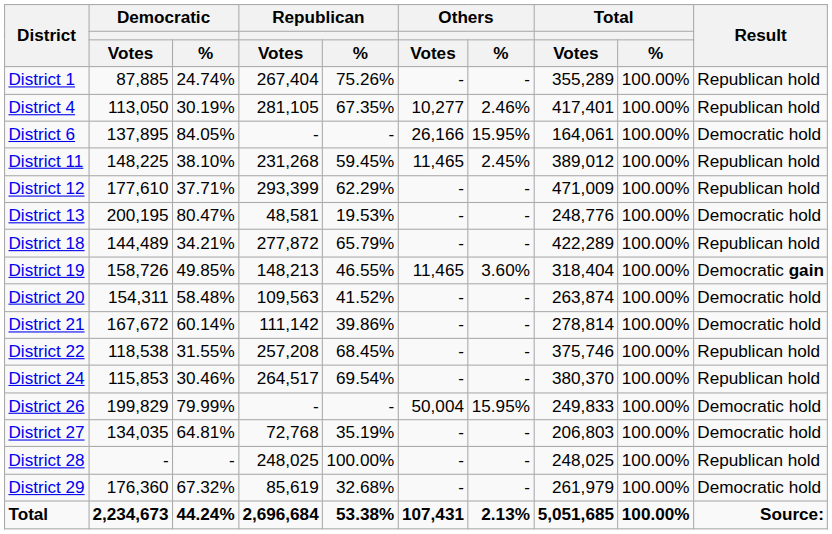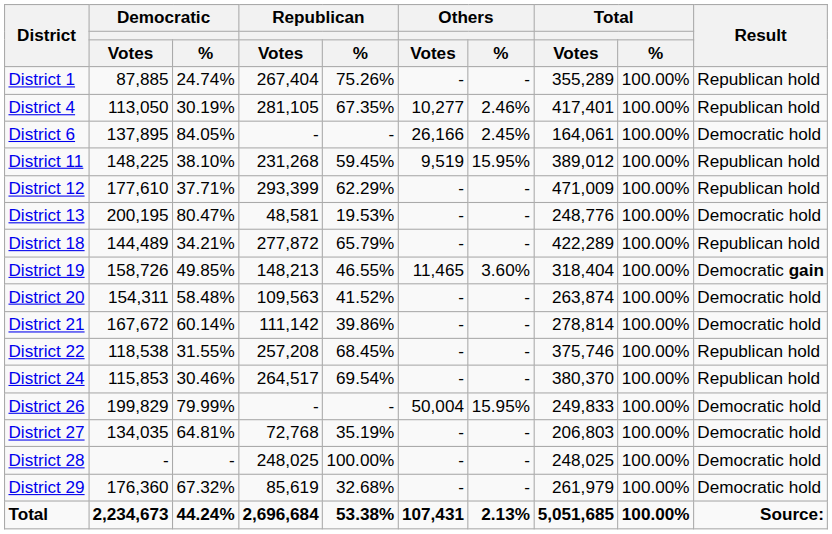District 6 | Others / %: 15.95% -> 2.45%
District 11 | Others / Votes: 11,465 -> 9,519
District 11 | Others / %: 2.45% -> 15.95%
District 28 | Result: Republican hold -> Democratic hold
